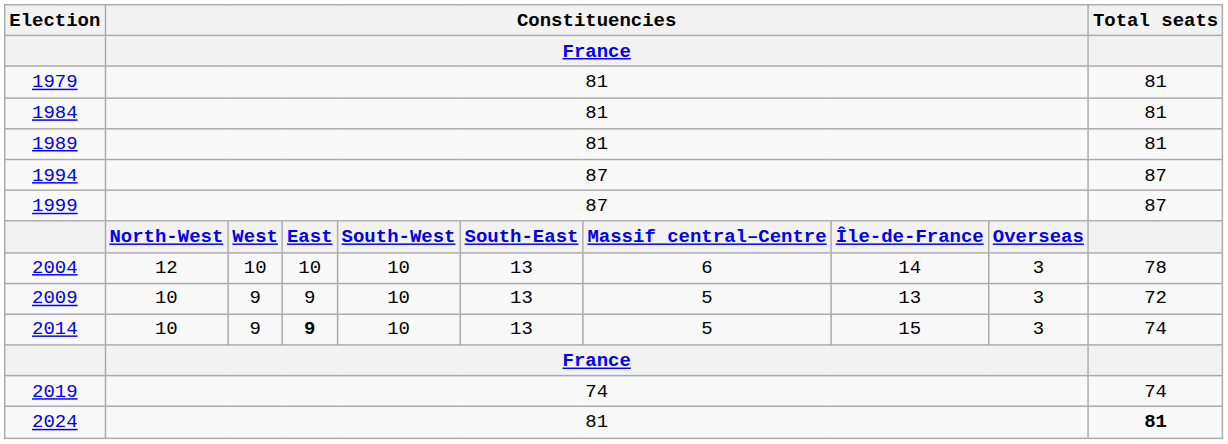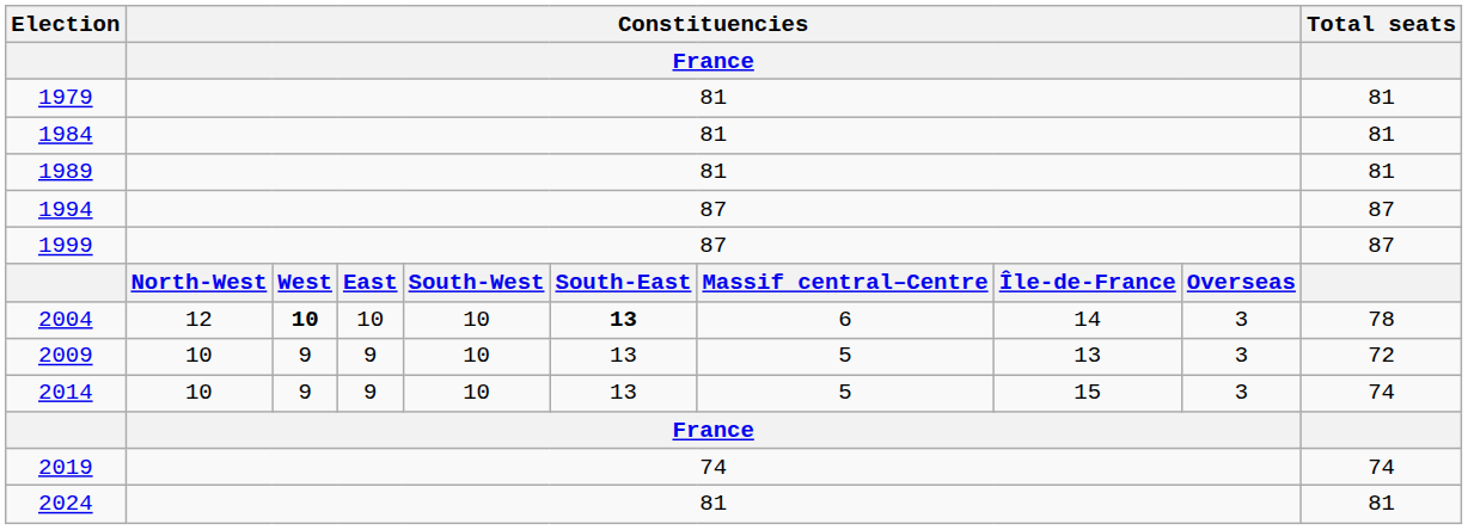2004 | column 3: normal -> bold
2004 | column 6: normal -> bold
2014 | column 4: bold -> normal
2024 | Total seats: bold -> normal
